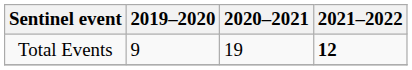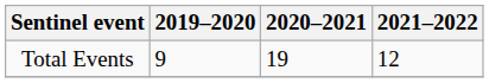row 2 | 2021–2022: bold -> normal
